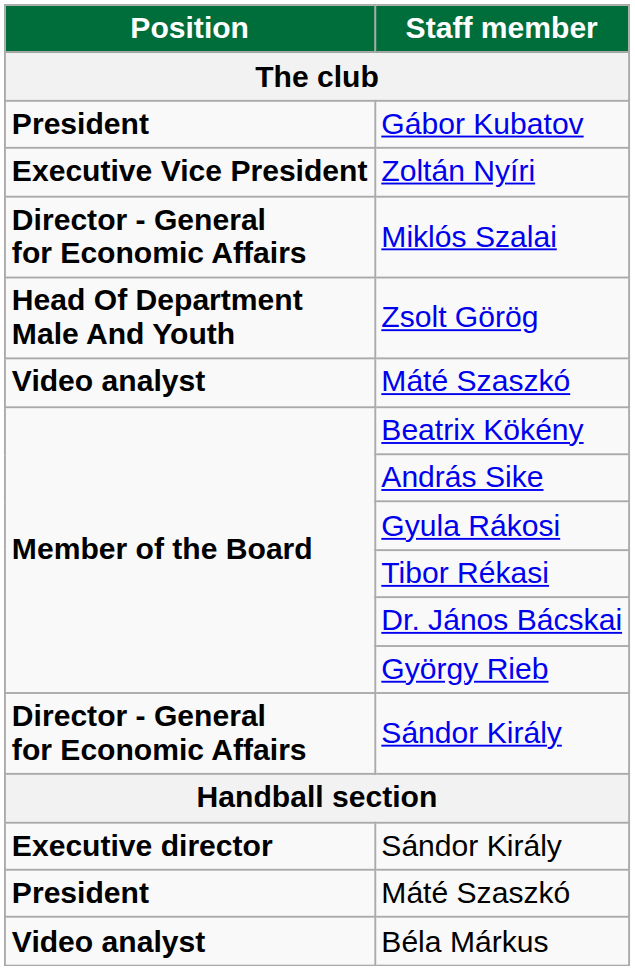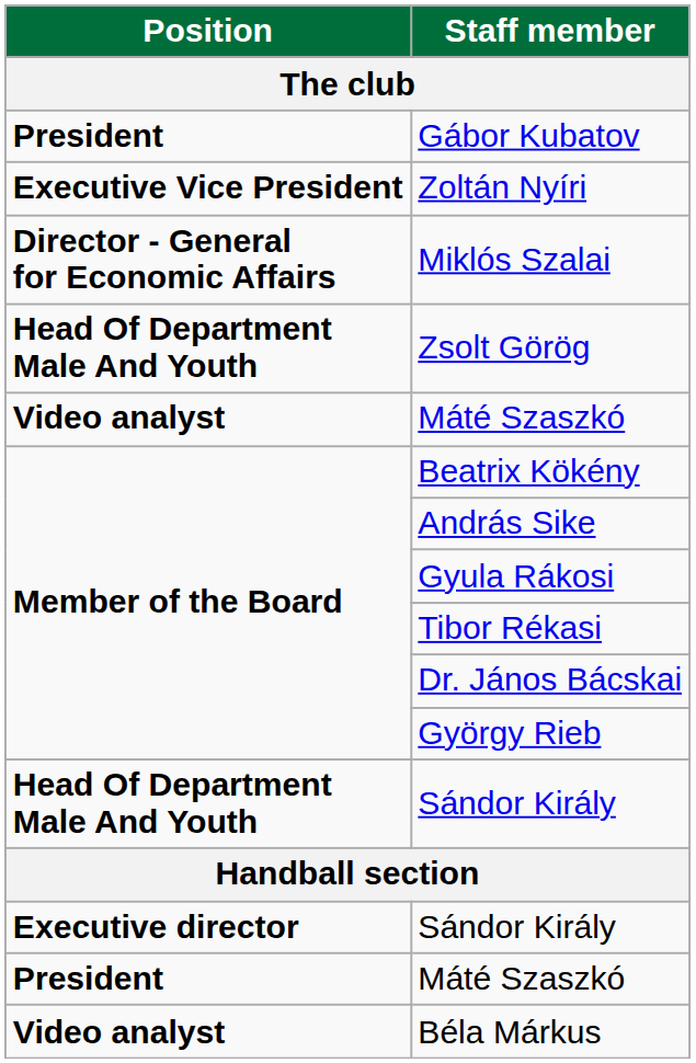row 14 | Position: Director - General for Economic Affairs -> Head Of Department Male And Youth
